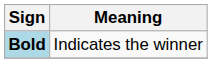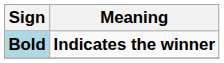Bold | Meaning: normal -> bold
